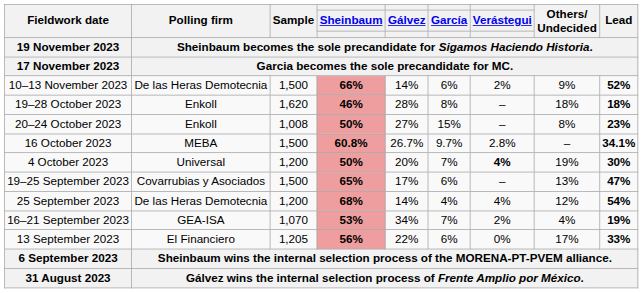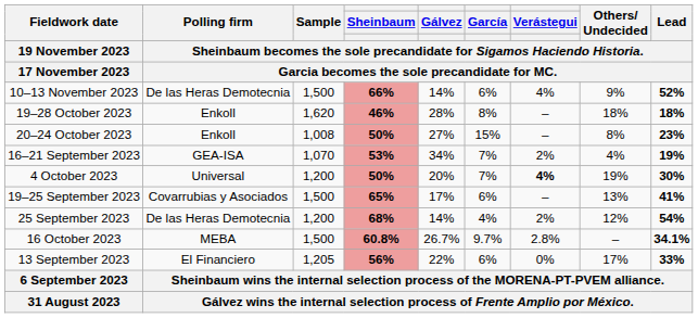10–13 November 2023 | column 7: 2% -> 4%
rows swapped: 16 October 2023 <-> 16–21 September 2023
19–25 September 2023 | column 9: 47% -> 41%
25 September 2023 | column 7: 4% -> 2%
